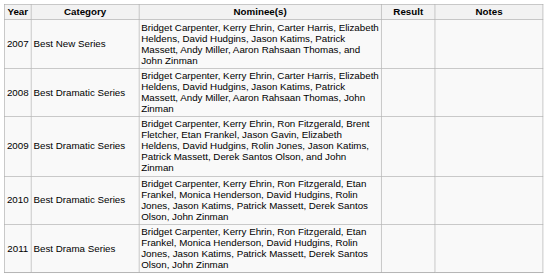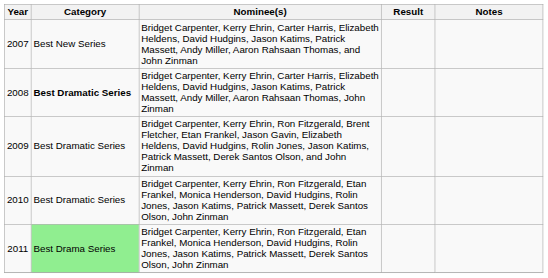2008 | Category: normal -> bold
2011 | Category: no background -> lightgreen background
